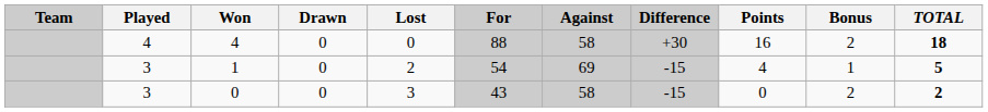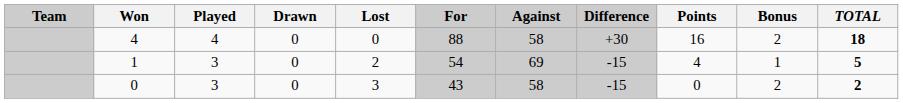columns swapped: Played <-> Won
